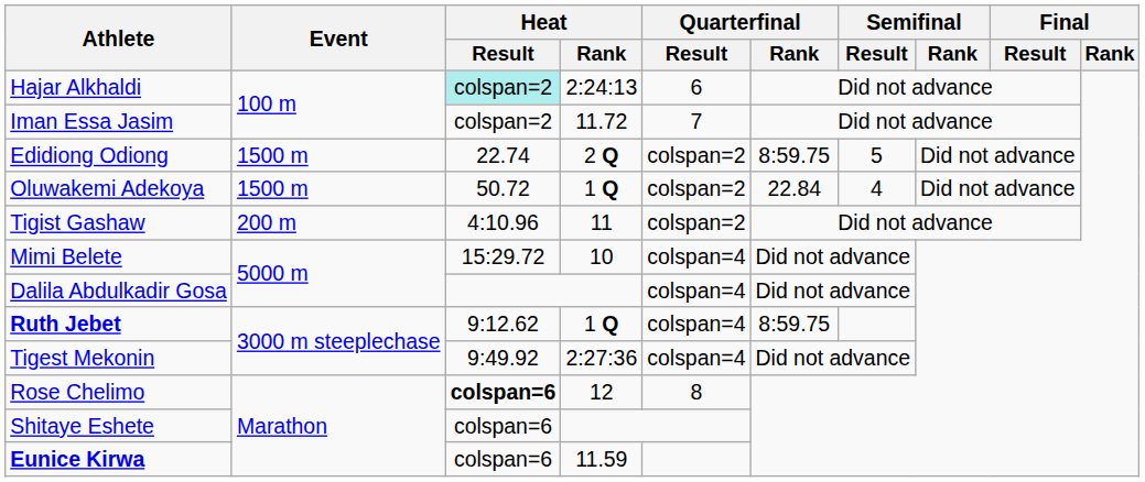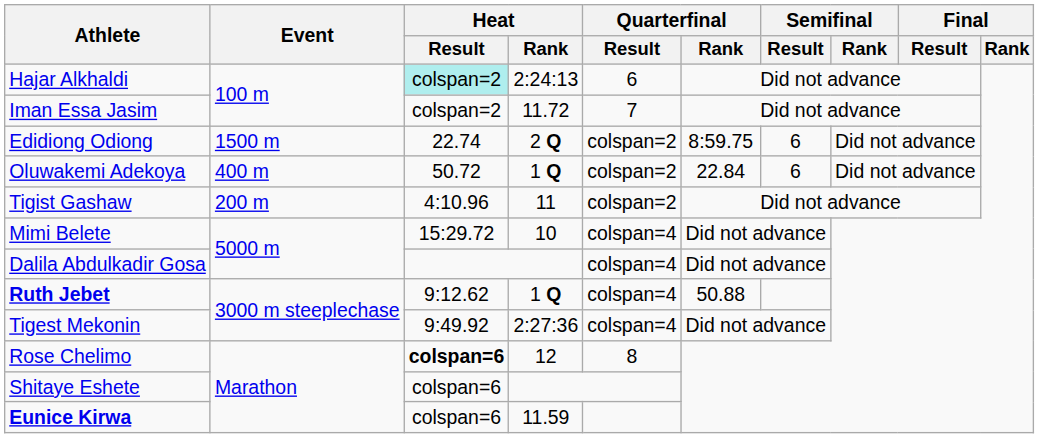Edidiong Odiong | Semifinal / Result: 5 -> 6
Oluwakemi Adekoya | Event: 1500 m -> 400 m
Oluwakemi Adekoya | Semifinal / Result: 4 -> 6
Ruth Jebet | Quarterfinal / Rank: 8:59.75 -> 50.88
